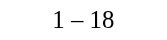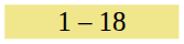row 1 | column 1: no background -> khaki background
